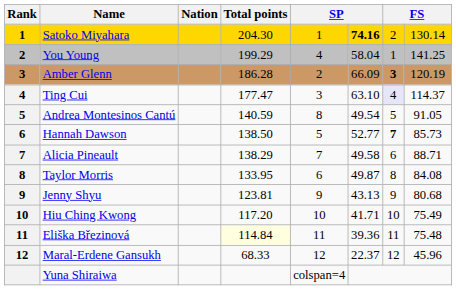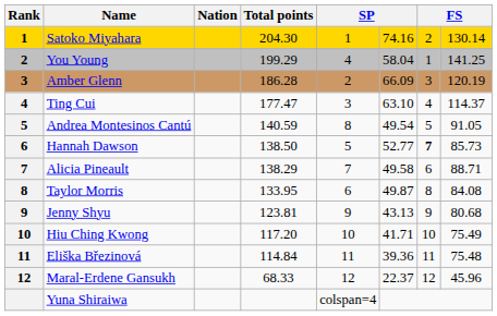Satoko Miyahara | column 6: bold -> normal
Amber Glenn | column 7: bold -> normal
Ting Cui | column 7: lavender background -> no background
Eliška Březinová | Total points: lightyellow background -> no background
